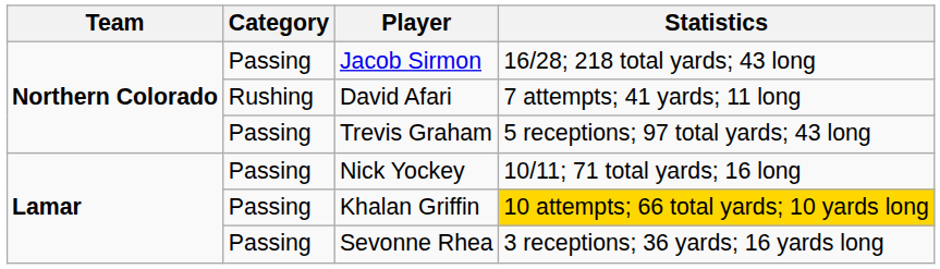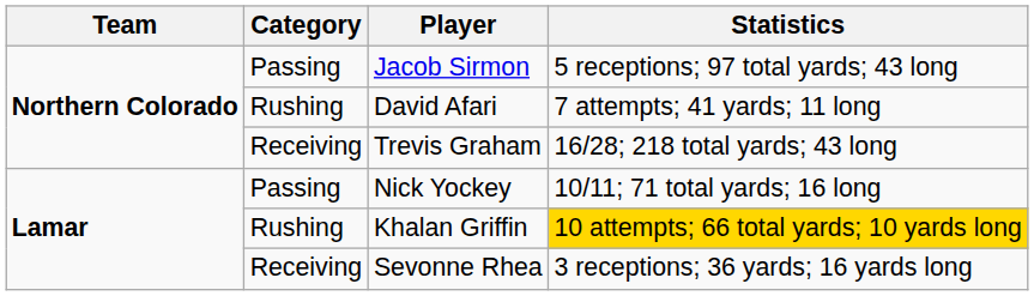Jacob Sirmon | Statistics: 16/28; 218 total yards; 43 long -> 5 receptions; 97 total yards; 43 long
Trevis Graham | Category: Passing -> Receiving
Trevis Graham | Statistics: 5 receptions; 97 total yards; 43 long -> 16/28; 218 total yards; 43 long
Khalan Griffin | Category: Passing -> Rushing
Sevonne Rhea | Category: Passing -> Receiving
